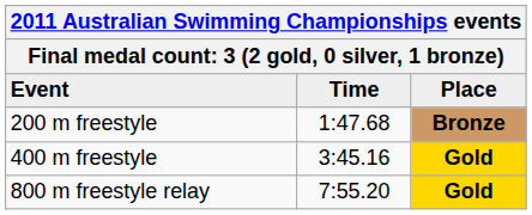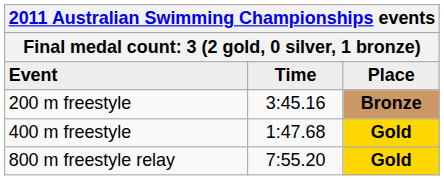200 m freestyle | Time: 1:47.68 -> 3:45.16
400 m freestyle | Time: 3:45.16 -> 1:47.68
